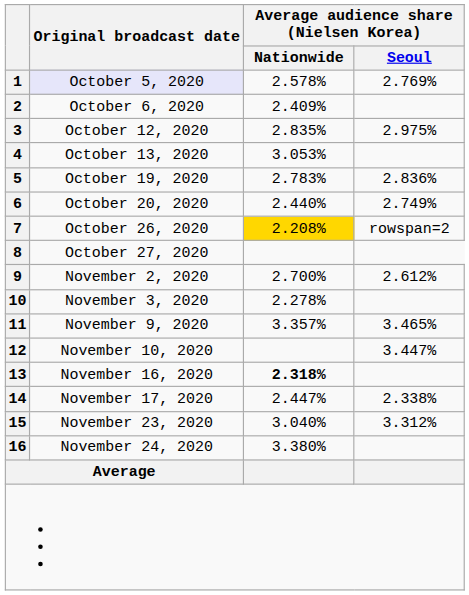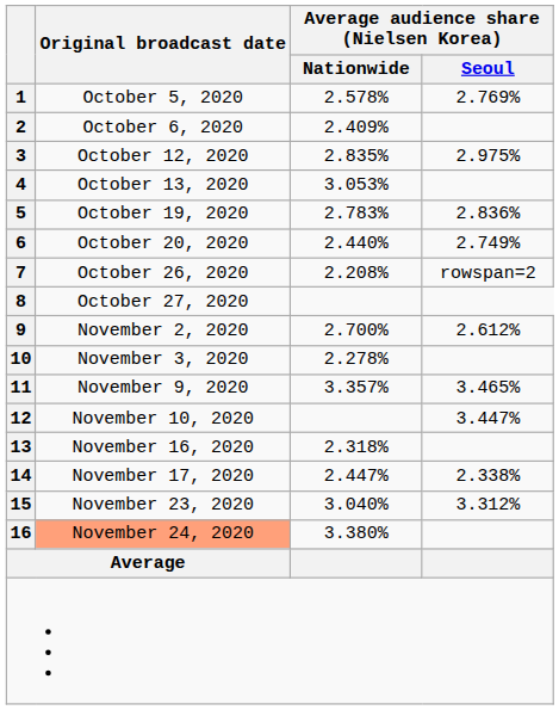1 | Original broadcast date: lavender background -> no background
7 | Average audience share (Nielsen Korea) / Nationwide: gold background -> no background
13 | Average audience share (Nielsen Korea) / Nationwide: bold -> normal
16 | Original broadcast date: no background -> lightsalmon background
